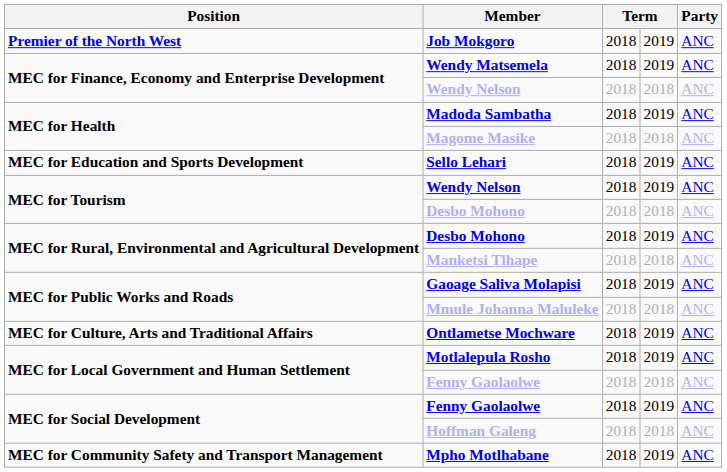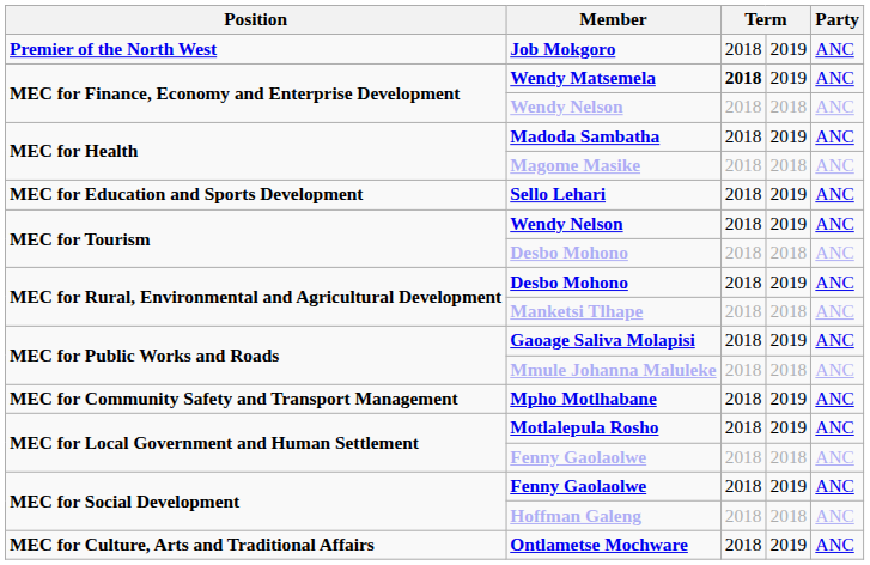Wendy Matsemela | column 3: normal -> bold
rows swapped: Mpho Motlhabane <-> Ontlametse Mochware
